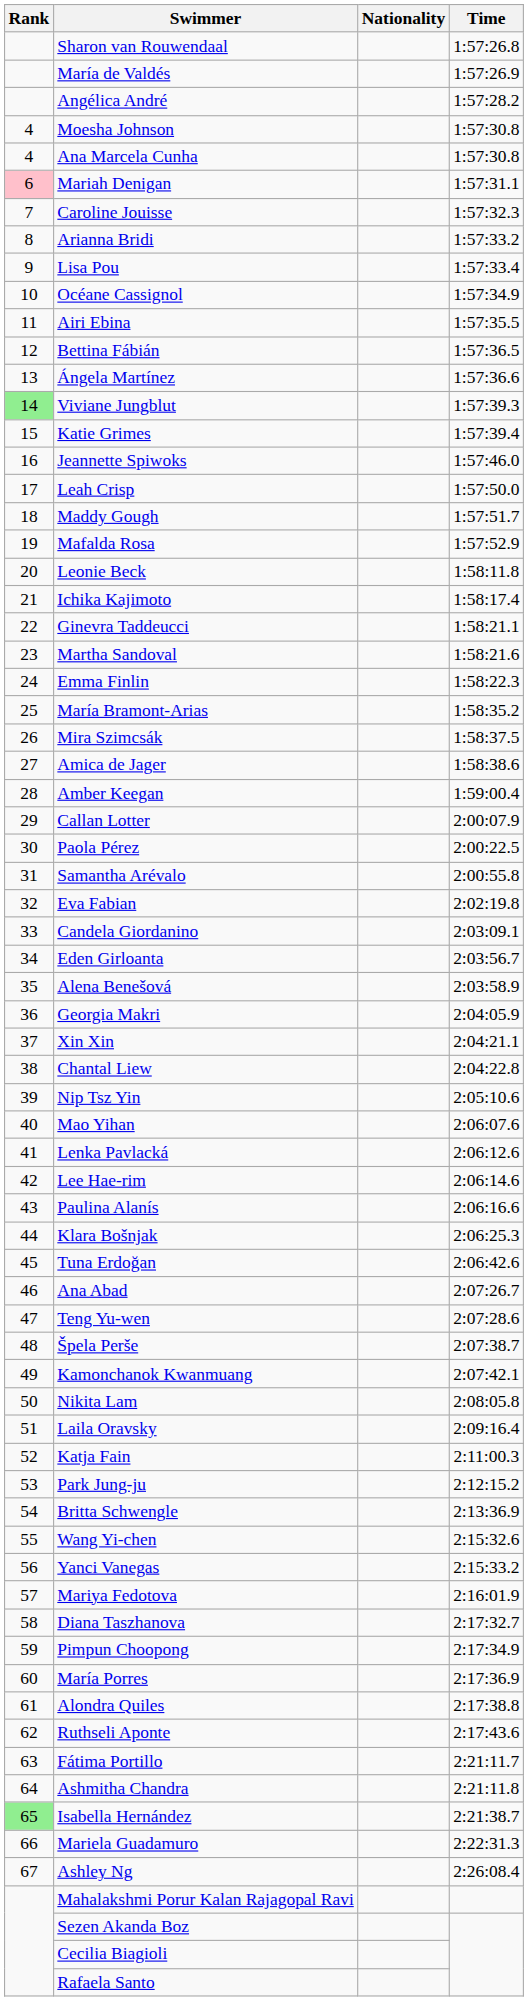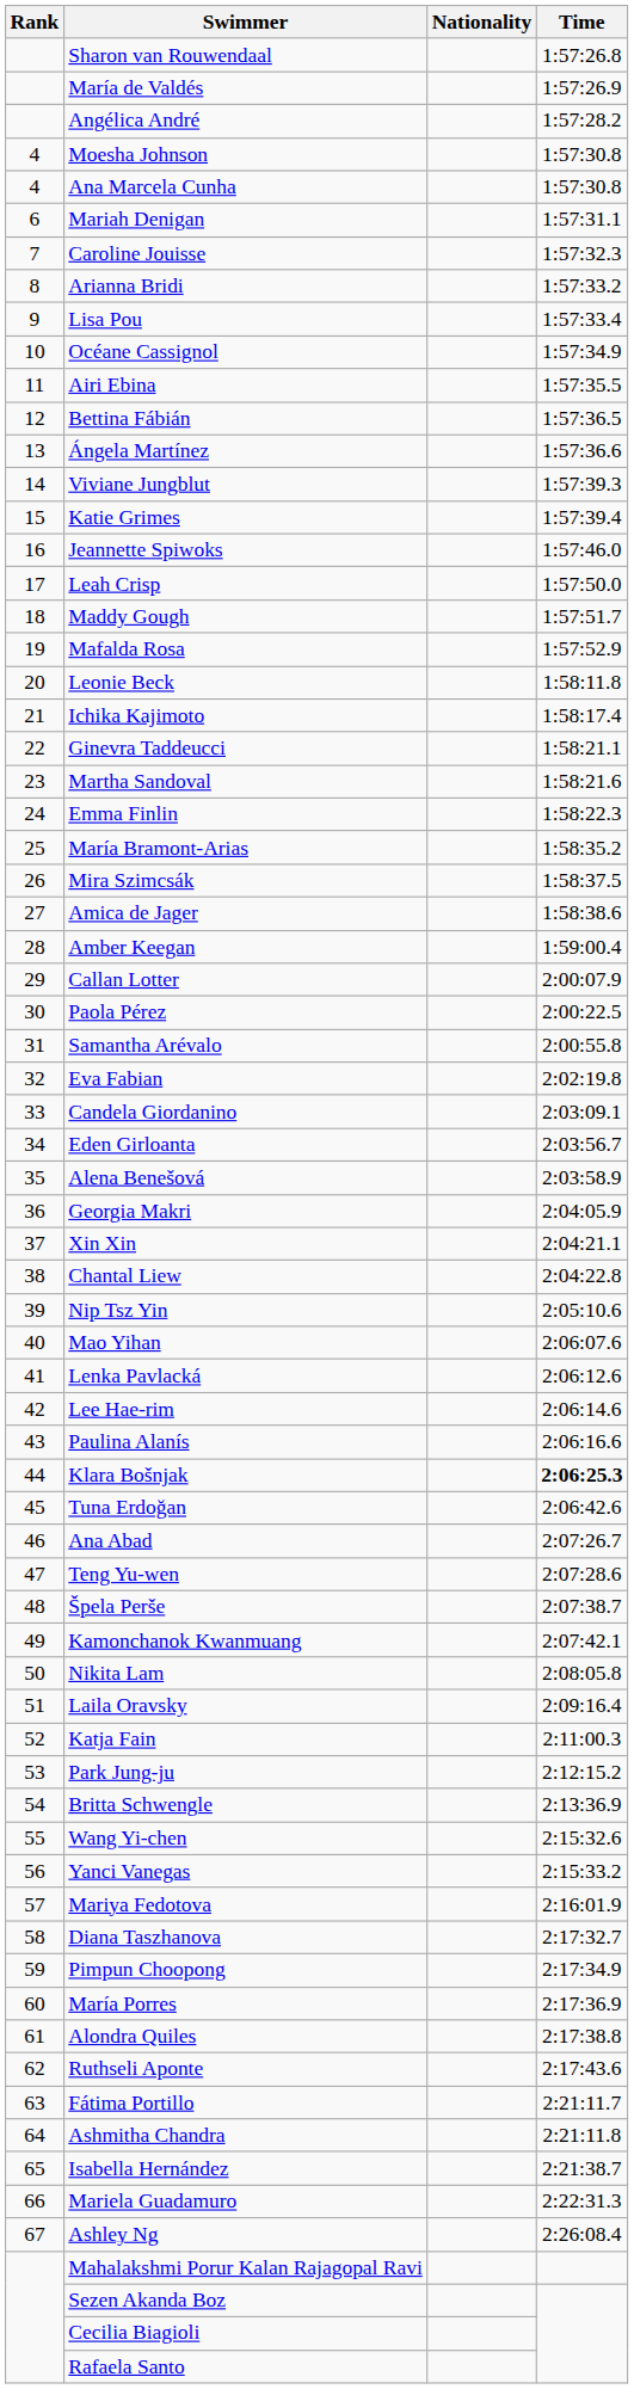Mariah Denigan | Rank: pink background -> no background
Viviane Jungblut | Rank: lightgreen background -> no background
Klara Bošnjak | Time: normal -> bold
Isabella Hernández | Rank: lightgreen background -> no background
